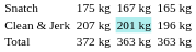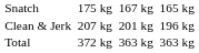Clean & Jerk | column 3: paleturquoise background -> no background
